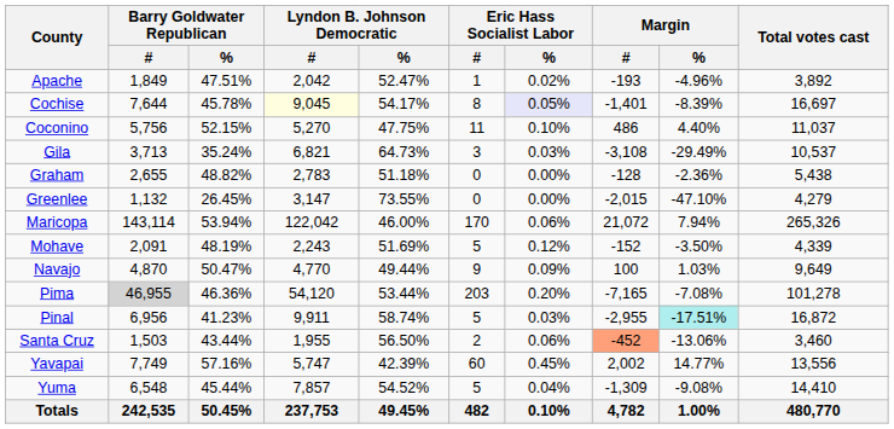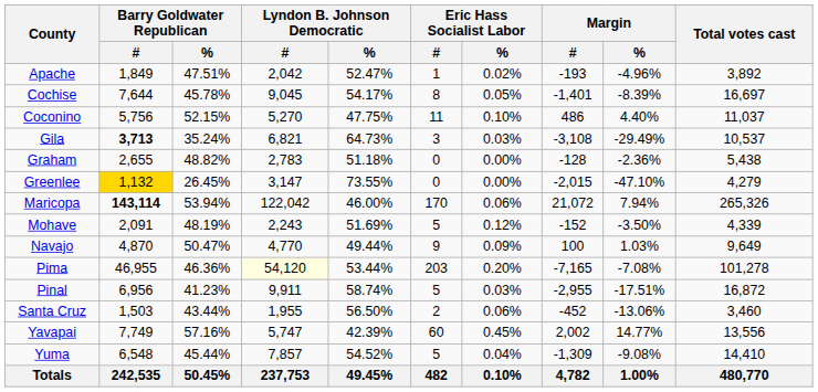Cochise | Lyndon B. Johnson Democratic / #: lightyellow background -> no background
Cochise | Eric Hass Socialist Labor / %: lavender background -> no background
Gila | Barry Goldwater Republican / #: normal -> bold
Greenlee | Barry Goldwater Republican / #: no background -> gold background
Maricopa | Barry Goldwater Republican / #: normal -> bold
Pima | Barry Goldwater Republican / #: lightgrey background -> no background
Pima | Lyndon B. Johnson Democratic / #: no background -> lightyellow background
Pinal | Margin / %: paleturquoise background -> no background
Santa Cruz | Margin / #: lightsalmon background -> no background
